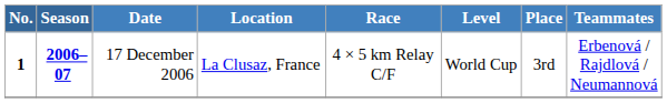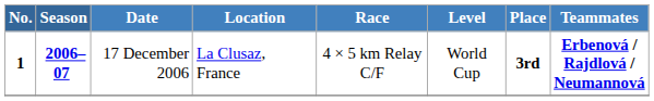17 December 2006 | Place: normal -> bold
17 December 2006 | Teammates: normal -> bold
